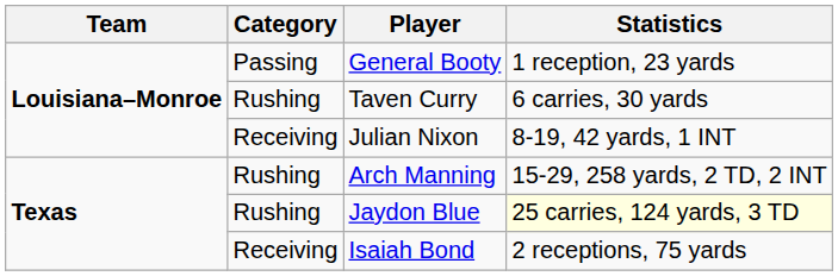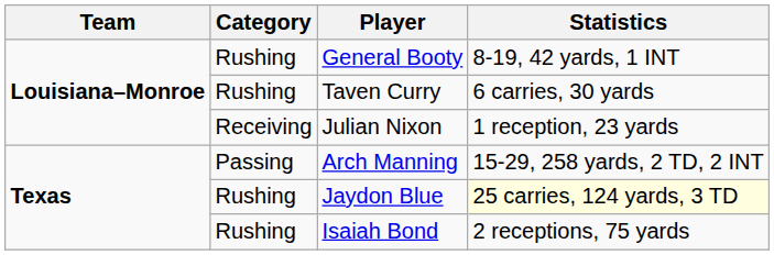General Booty | Category: Passing -> Rushing
General Booty | Statistics: 1 reception, 23 yards -> 8-19, 42 yards, 1 INT
Julian Nixon | Statistics: 8-19, 42 yards, 1 INT -> 1 reception, 23 yards
Arch Manning | Category: Rushing -> Passing
Isaiah Bond | Category: Receiving -> Rushing
